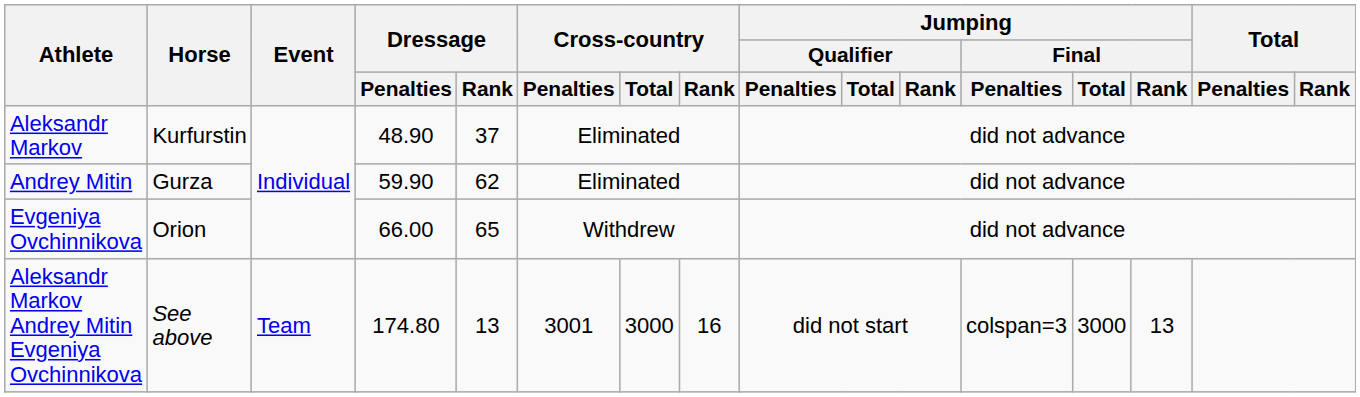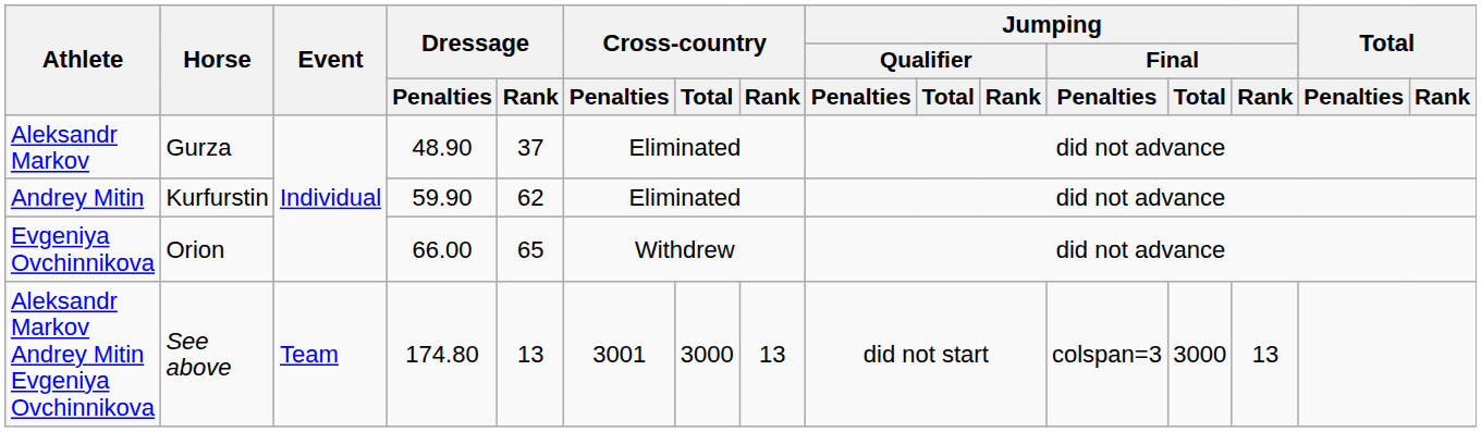Aleksandr Markov | Horse: Kurfurstin -> Gurza
Andrey Mitin | Horse: Gurza -> Kurfurstin
Aleksandr Markov Andrey Mitin Evgeniya Ovchinnikova | Cross-country / Rank: 16 -> 13
